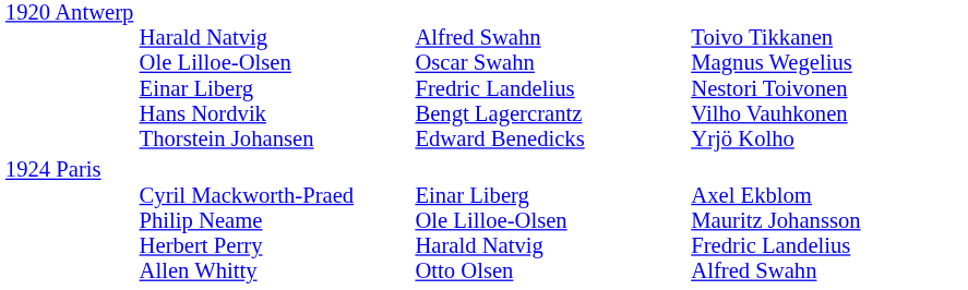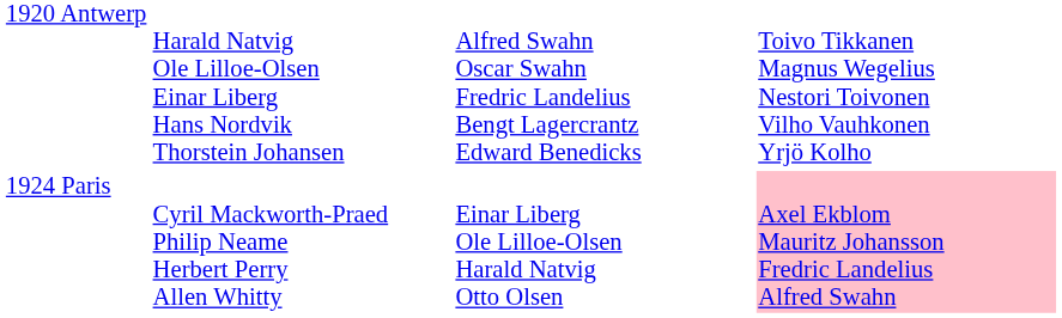1924 Paris | column 4: no background -> pink background
